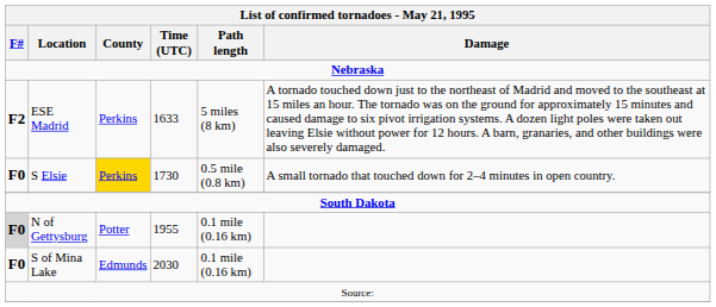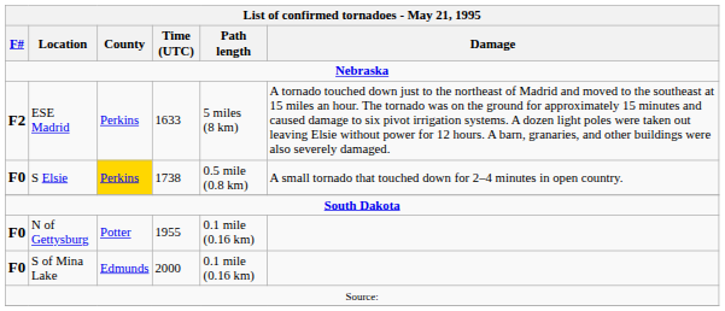S Elsie | List of confirmed tornadoes - May 21, 1995 / Time (UTC): 1730 -> 1738
N of Gettysburg | List of confirmed tornadoes - May 21, 1995 / F#: lightgrey background -> no background
S of Mina Lake | List of confirmed tornadoes - May 21, 1995 / Time (UTC): 2030 -> 2000
